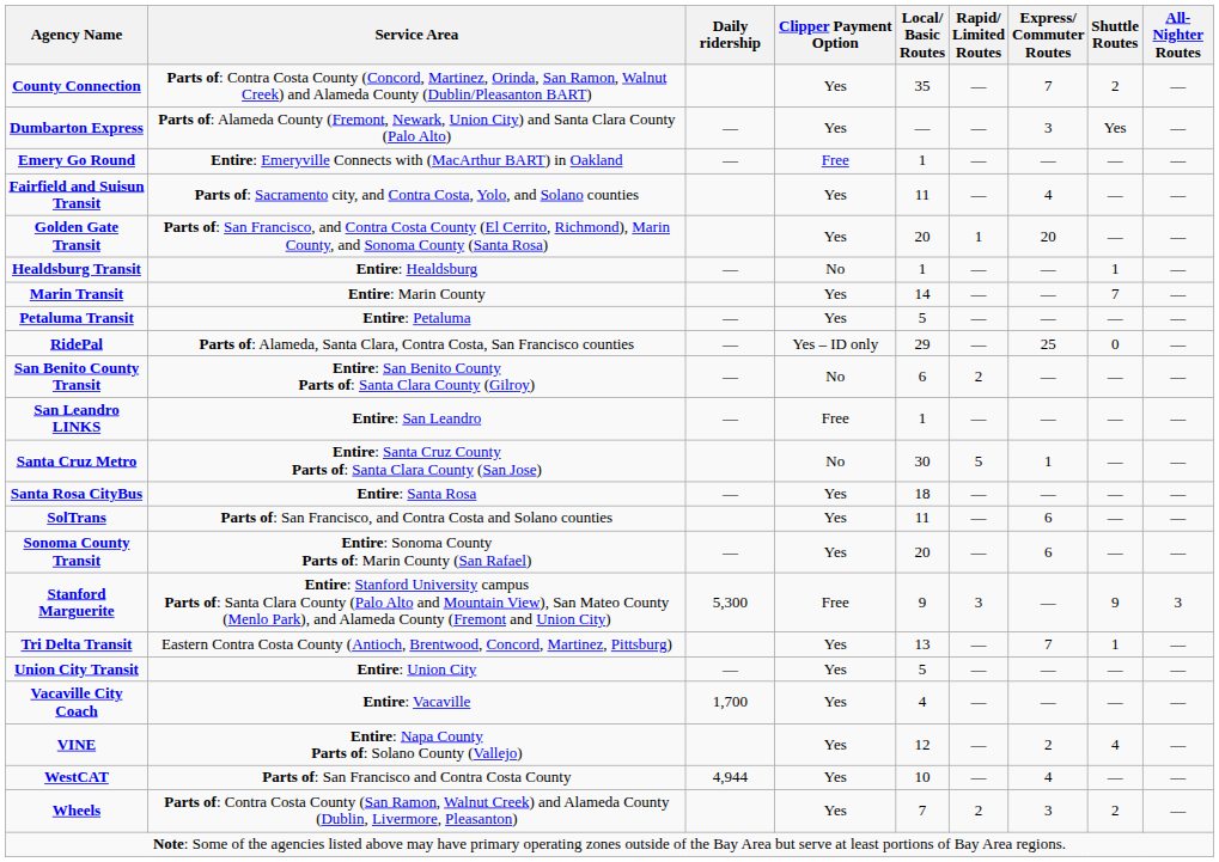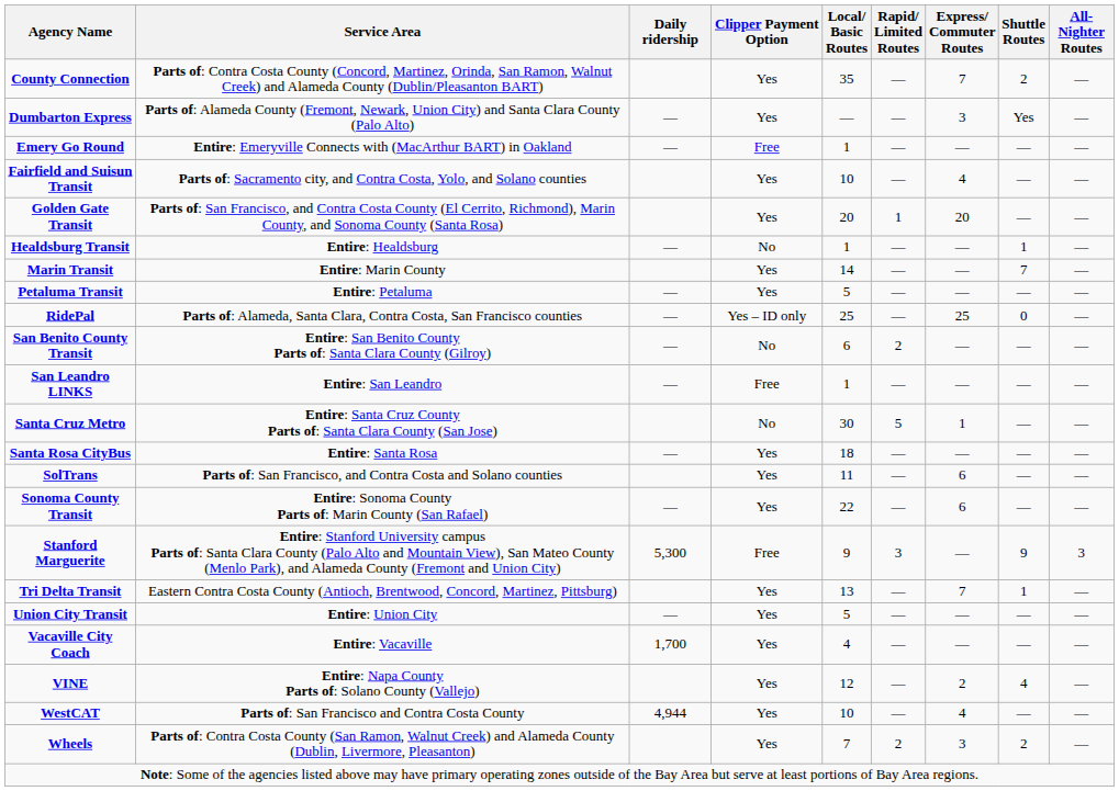Fairfield and Suisun Transit | Local/ Basic Routes: 11 -> 10
RidePal | Local/ Basic Routes: 29 -> 25
Sonoma County Transit | Local/ Basic Routes: 20 -> 22
